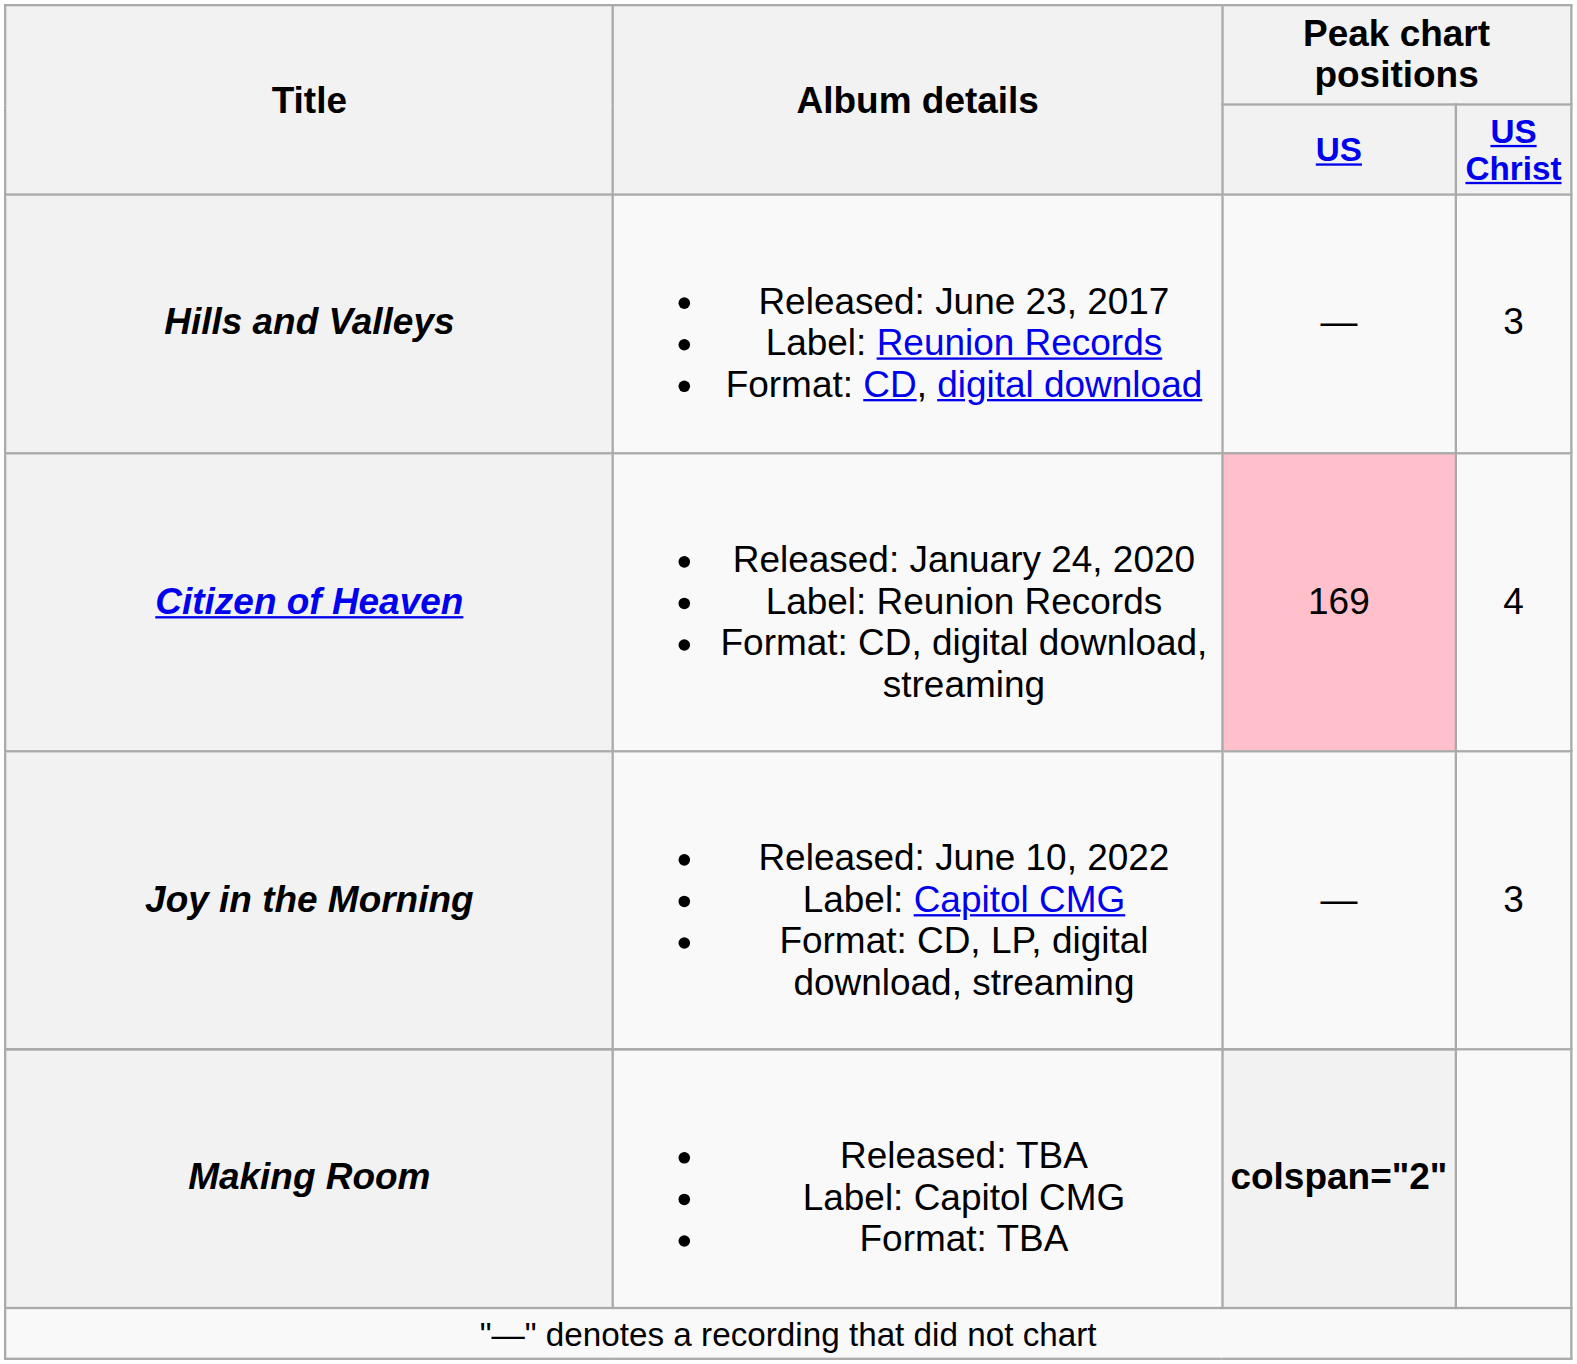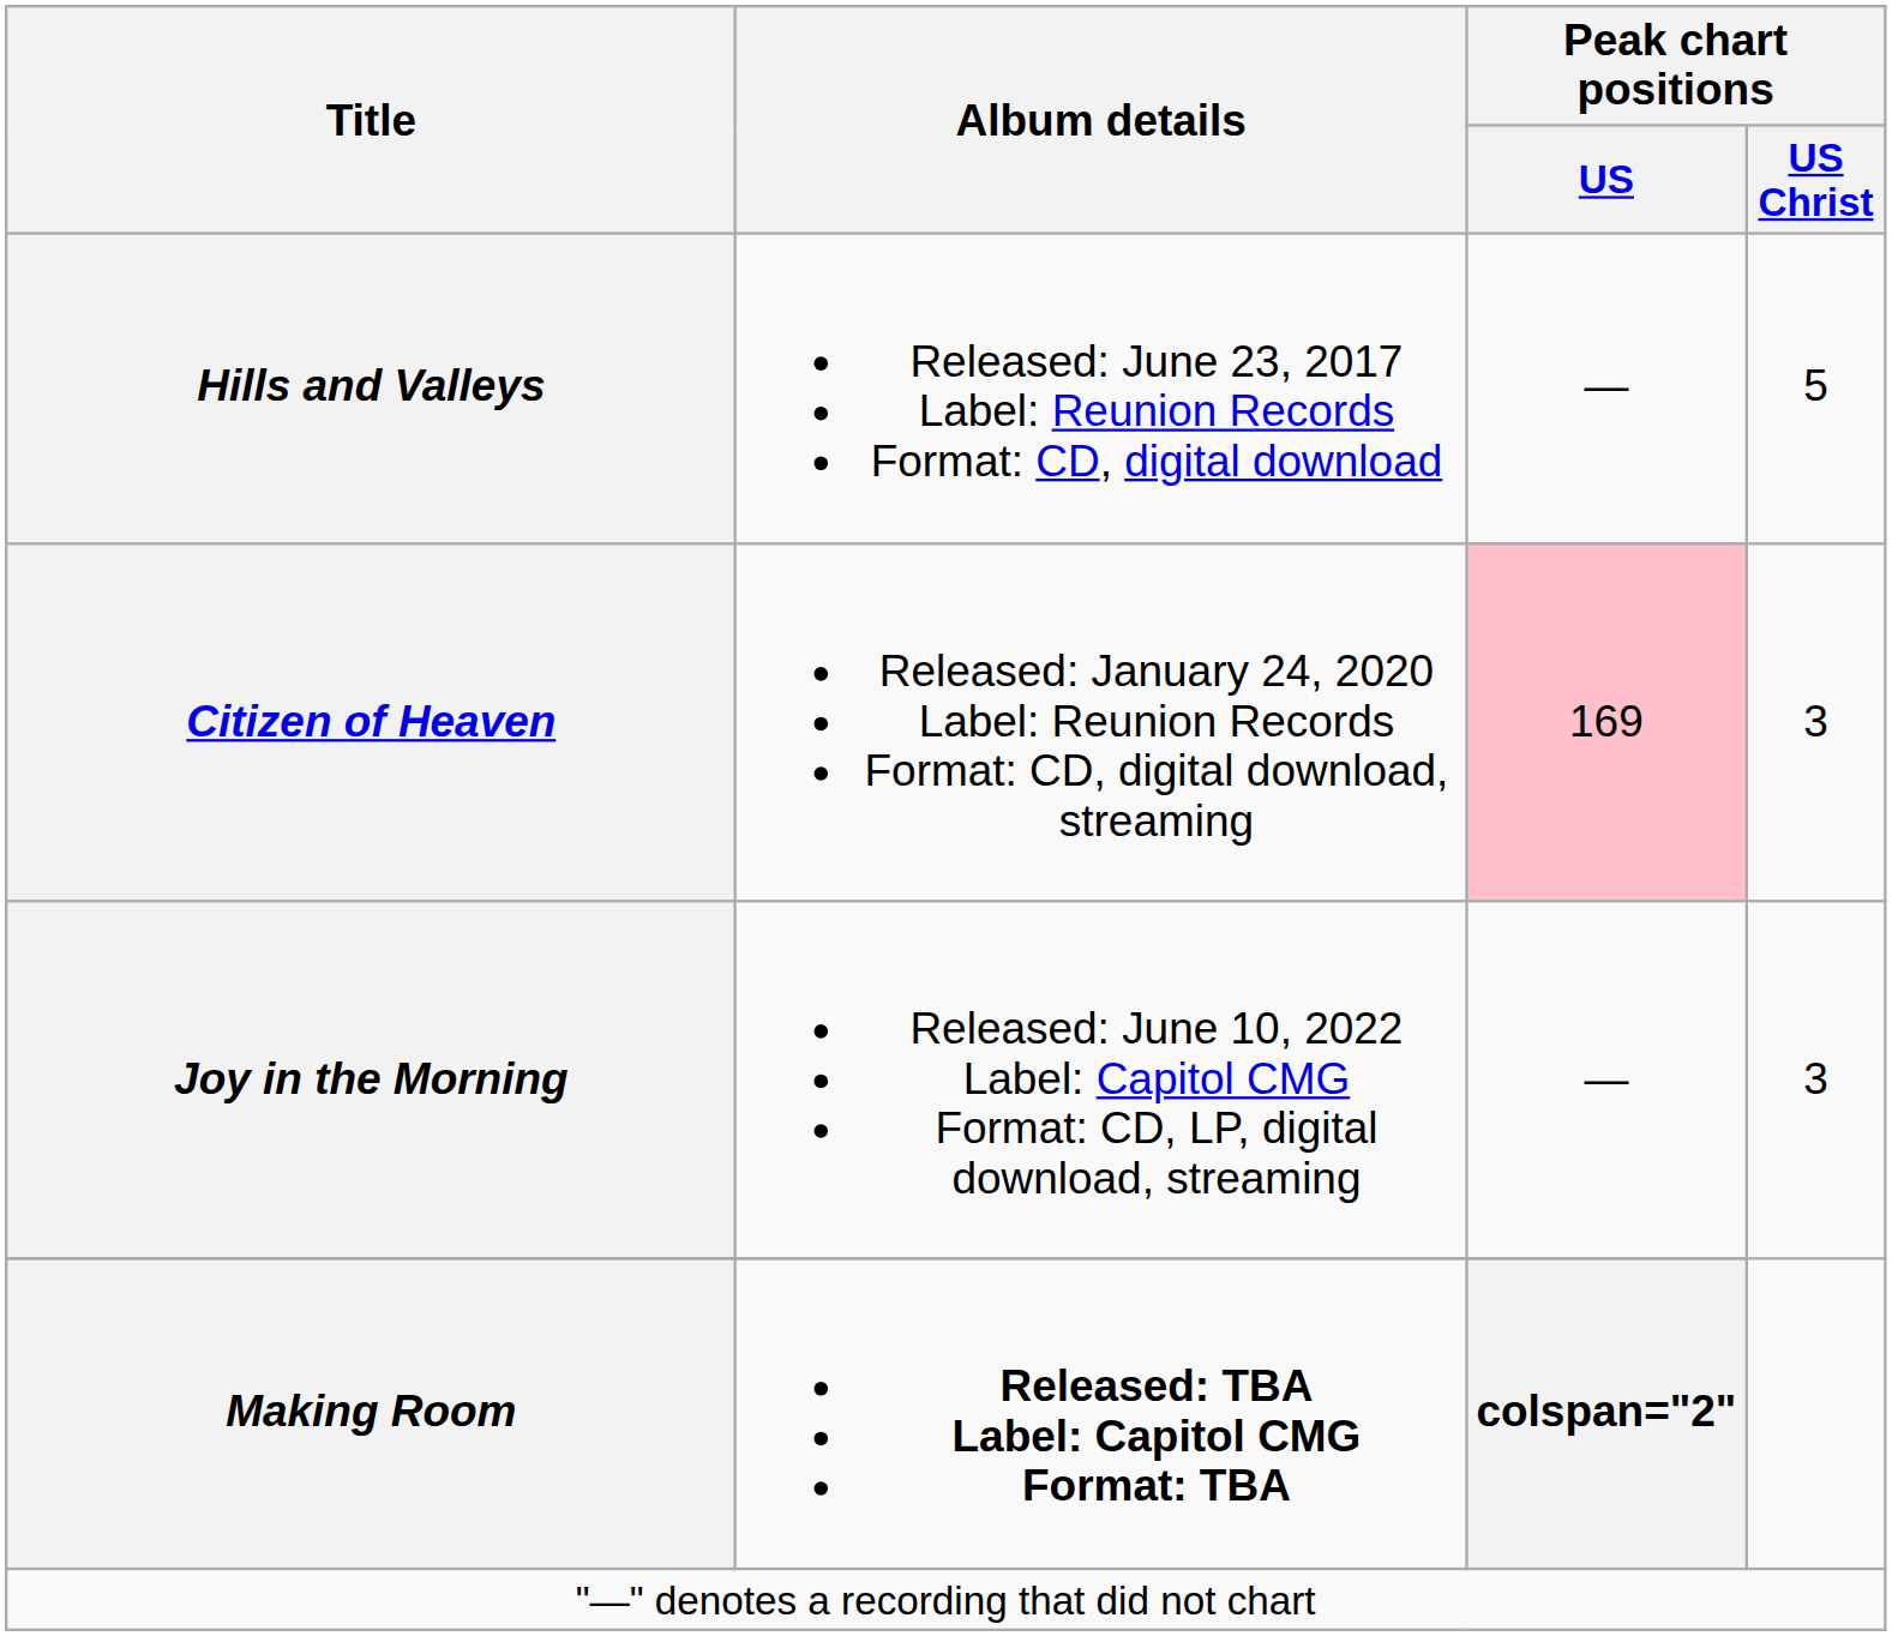Hills and Valleys | Peak chart positions / US Christ: 3 -> 5
Citizen of Heaven | Peak chart positions / US Christ: 4 -> 3
Making Room | Album details: normal -> bold
